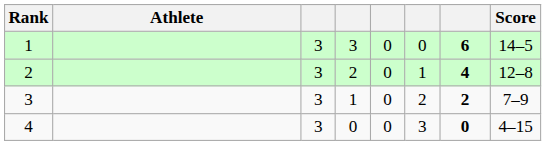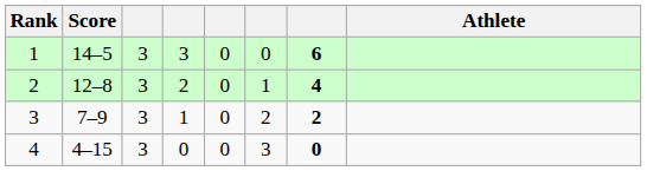columns swapped: Athlete <-> Score
